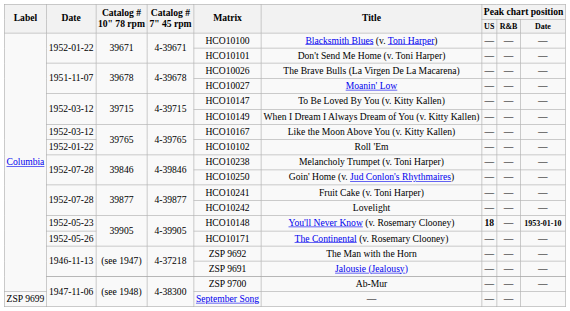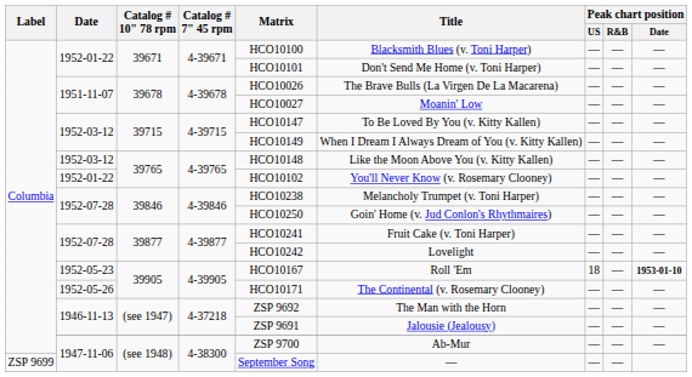1952-03-12 / 39765 | Matrix: HCO10167 -> HCO10148
1952-01-22 / 39765 | Title: Roll 'Em -> You'll Never Know (v. Rosemary Clooney)
1952-05-23 / 39905 | Matrix: HCO10148 -> HCO10167
1952-05-23 / 39905 | Title: You'll Never Know (v. Rosemary Clooney) -> Roll 'Em
1952-05-23 / 39905 | Peak chart position / US: bold -> normal
